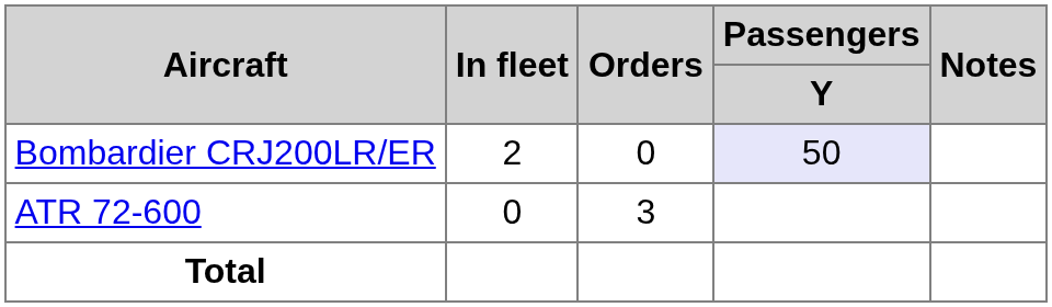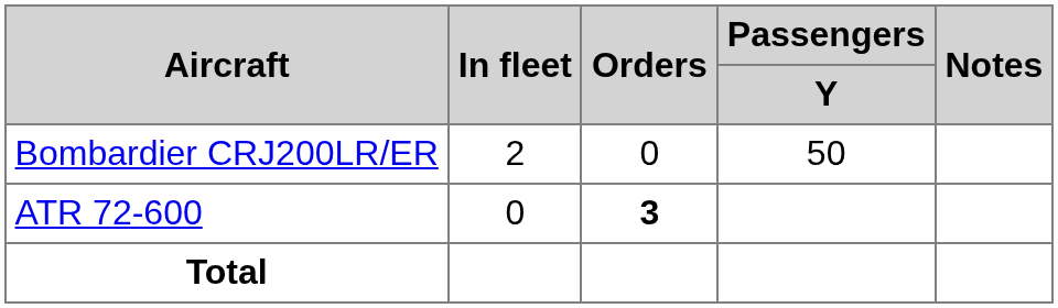Bombardier CRJ200LR/ER | Passengers / Y: lavender background -> no background
ATR 72-600 | Orders: normal -> bold
